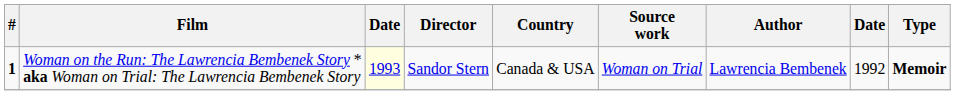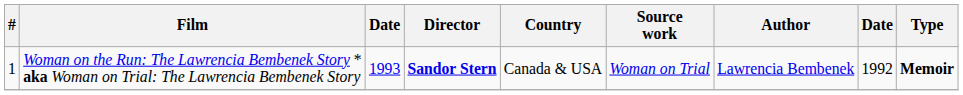row 2 | #: bold -> normal
row 2 | column 3: lightyellow background -> no background
row 2 | Director: normal -> bold
